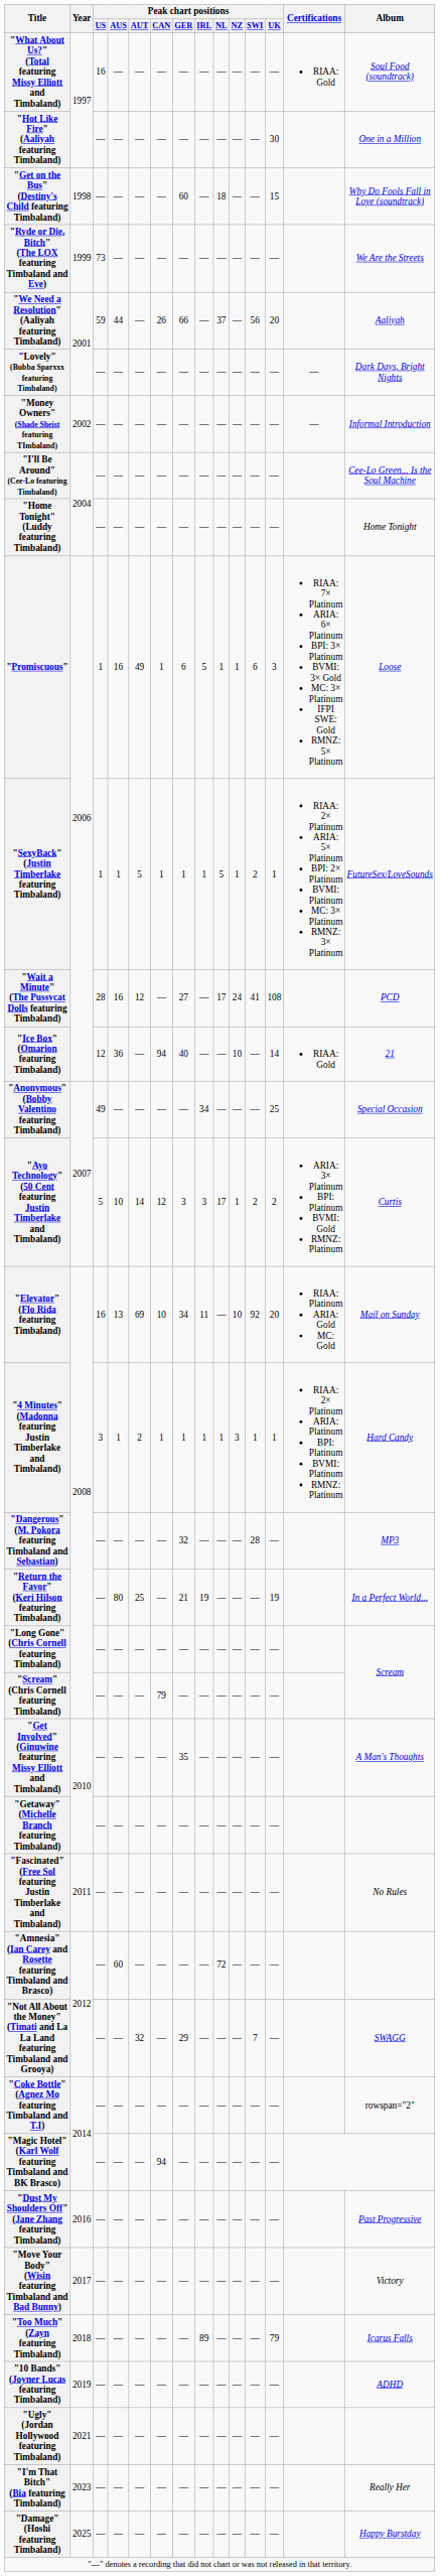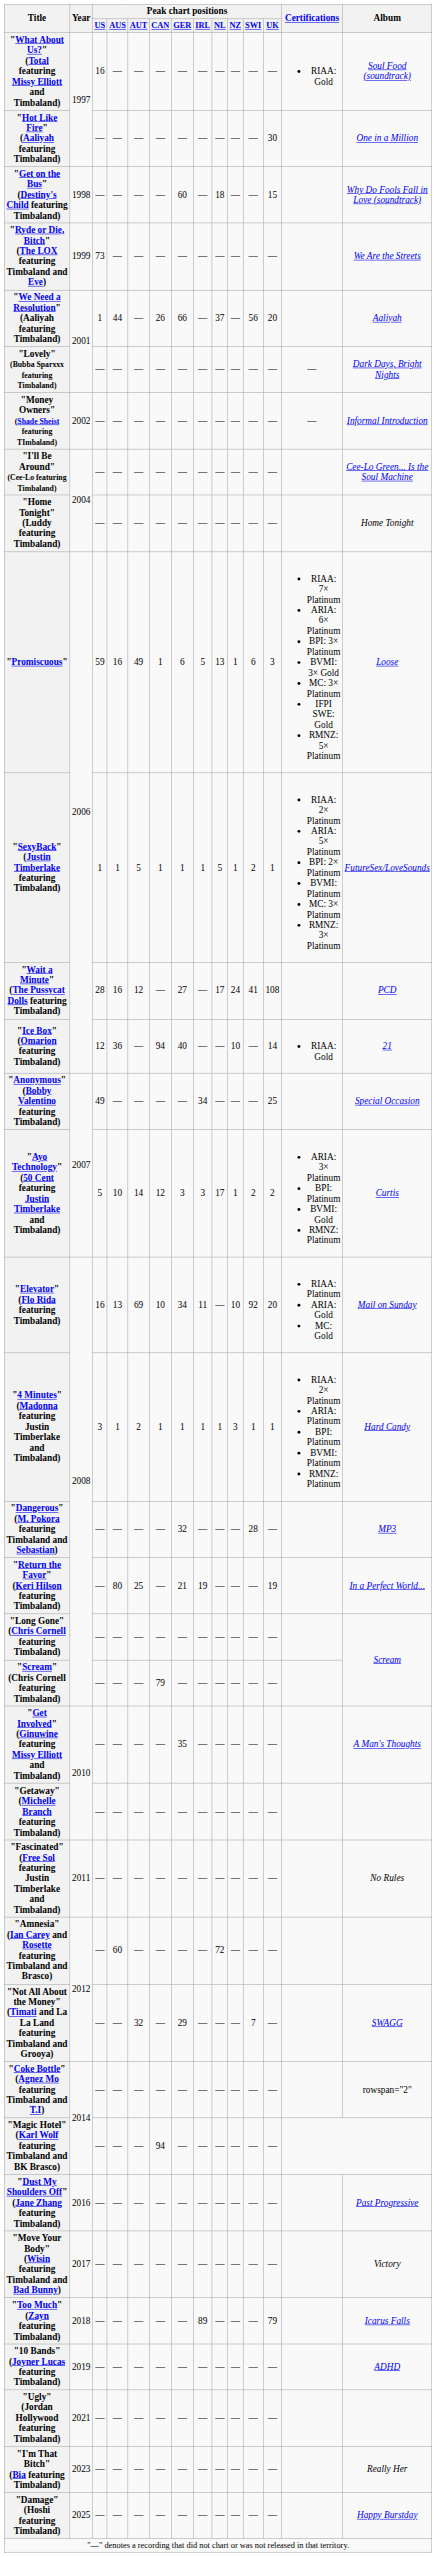"We Need a Resolution" (Aaliyah featuring Timbaland) | Peak chart positions / US: 59 -> 1
"Promiscuous" | Peak chart positions / US: 1 -> 59
"Promiscuous" | Peak chart positions / NL: 1 -> 13
